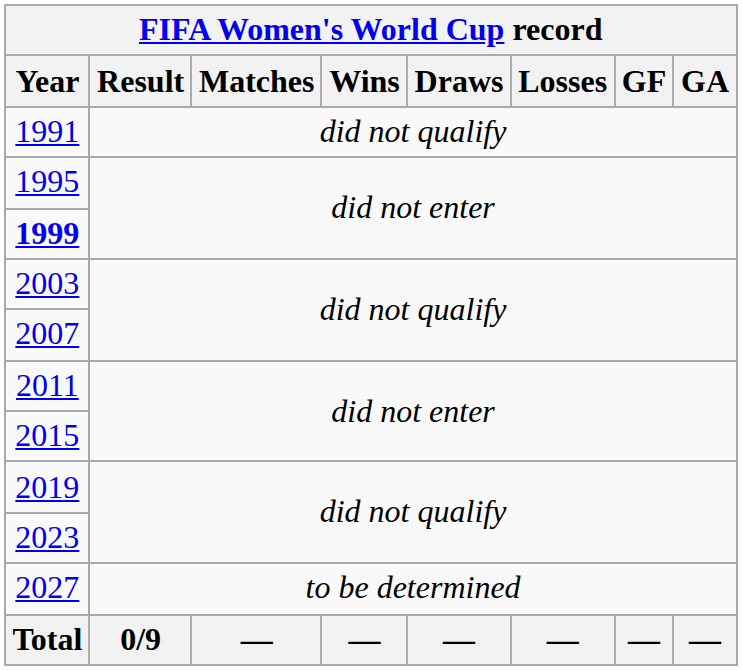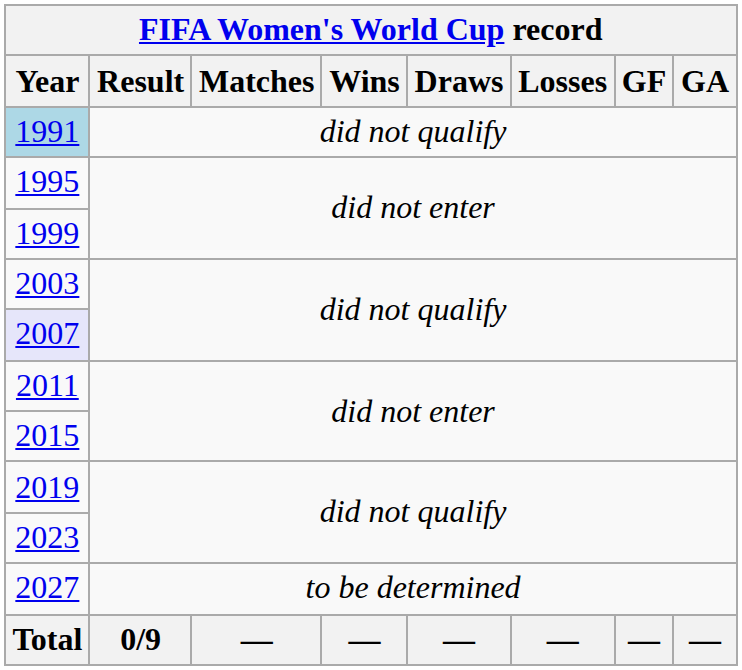1991 | FIFA Women's World Cup record / Year: no background -> lightblue background
1999 | FIFA Women's World Cup record / Year: bold -> normal
2007 | FIFA Women's World Cup record / Year: no background -> lavender background
